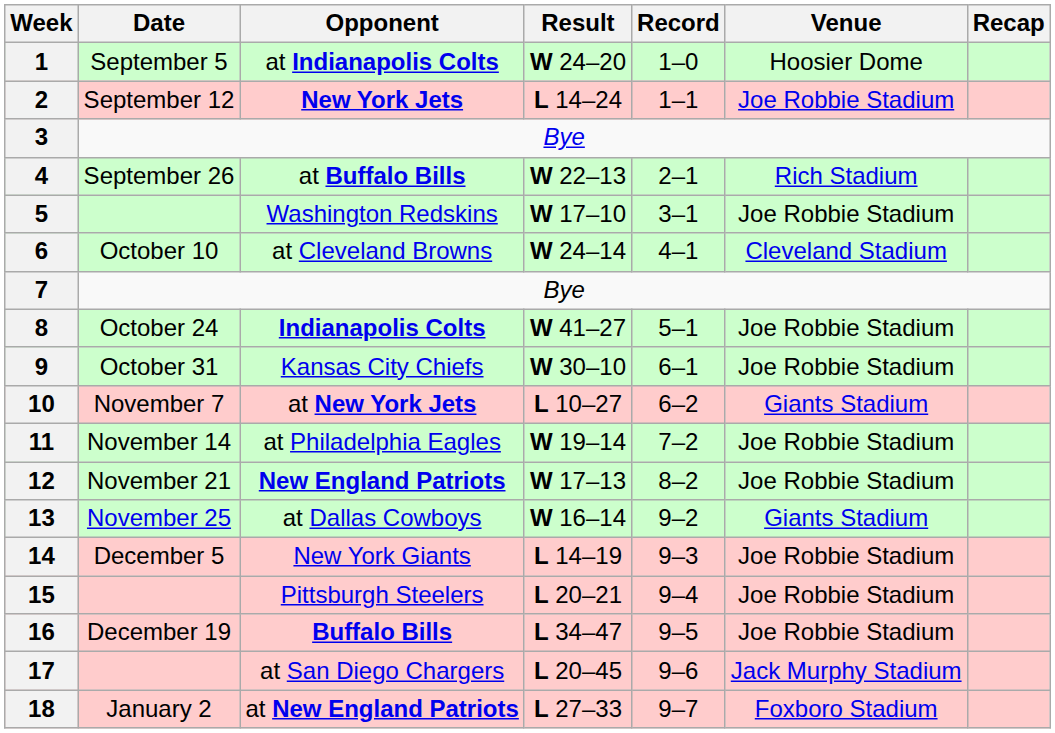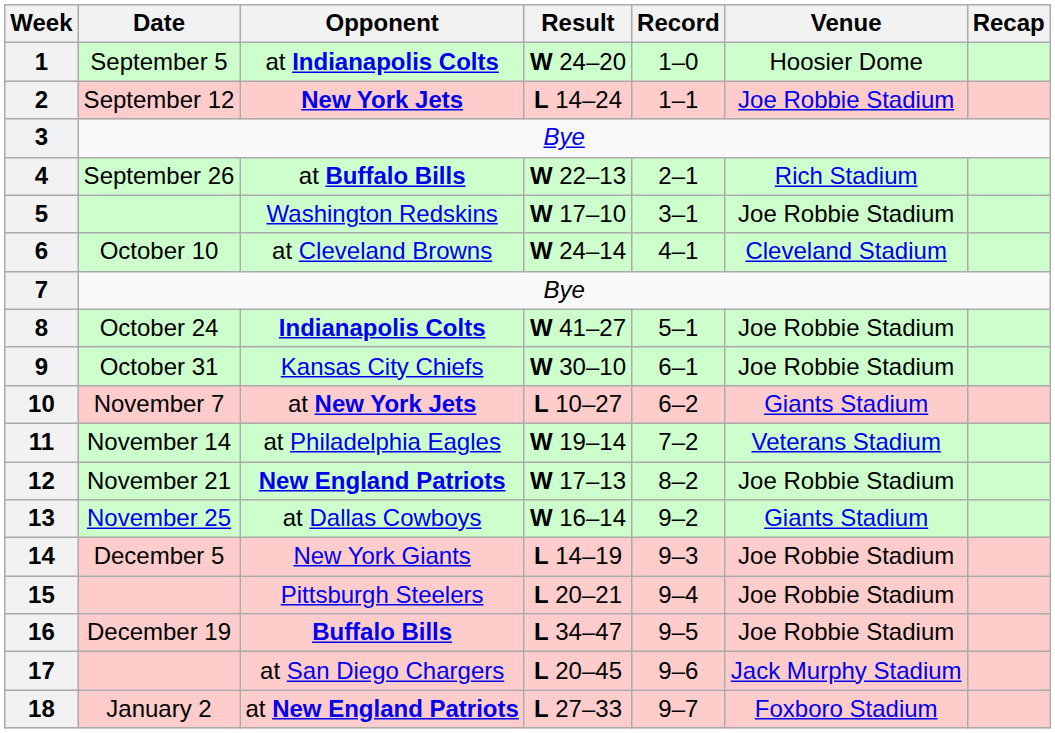11 | Venue: Joe Robbie Stadium -> Veterans Stadium
